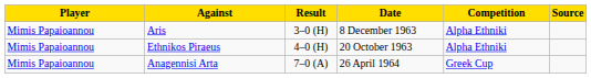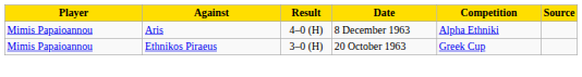Aris | Result: 3–0 (H) -> 4–0 (H)
Ethnikos Piraeus | Result: 4–0 (H) -> 3–0 (H)
Ethnikos Piraeus | Competition: Alpha Ethniki -> Greek Cup
- row: Mimis Papaioannou | Anagennisi Arta | 7–0 (Α) | 26 April 1964 | Greek Cup
